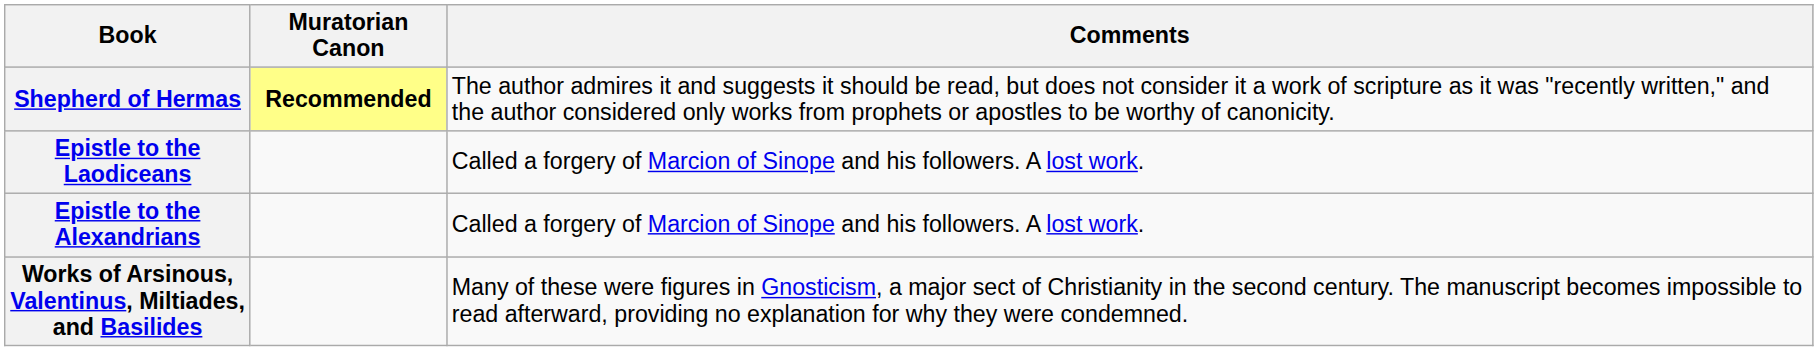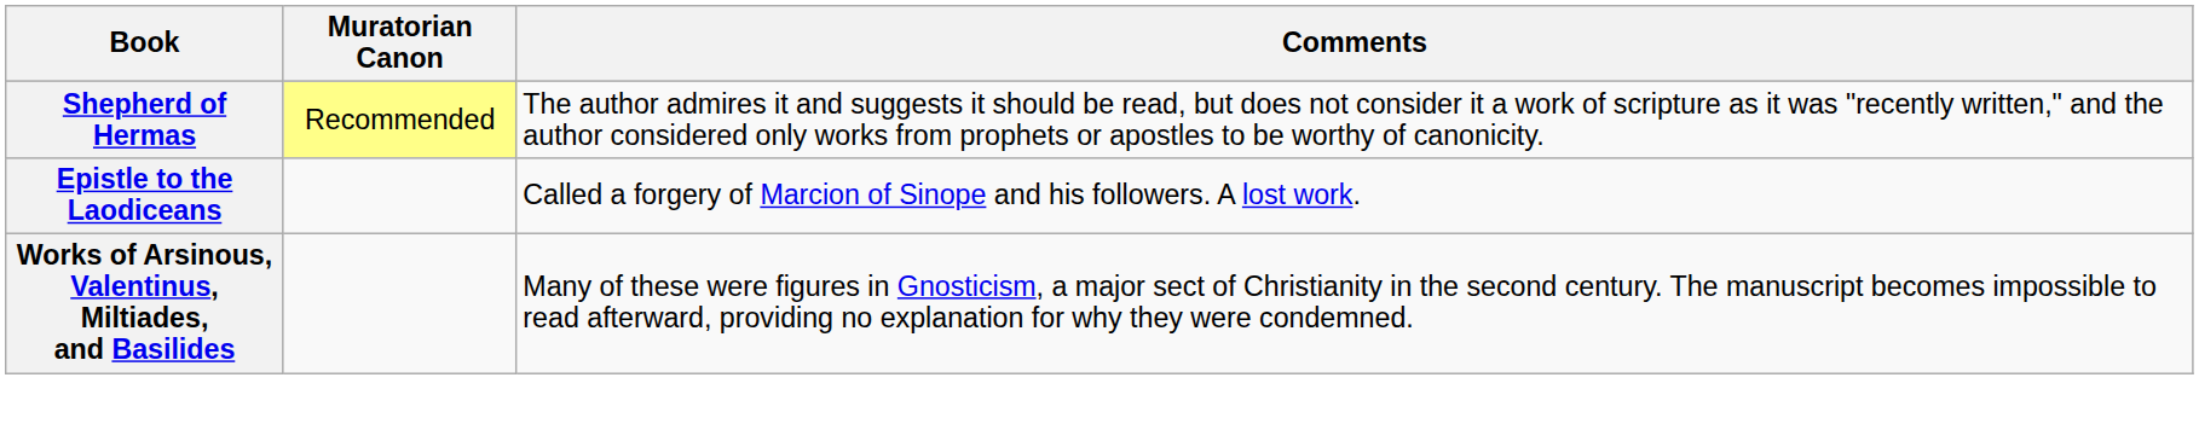Shepherd of Hermas | Muratorian Canon: bold -> normal
- row: Epistle to the Alexandrians | Called a forgery of Marcion of Sinope and his followers. A lost work.
